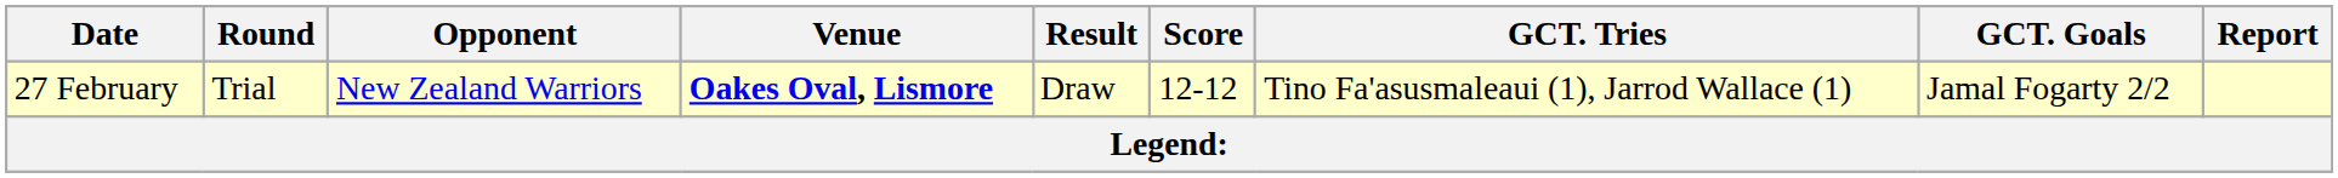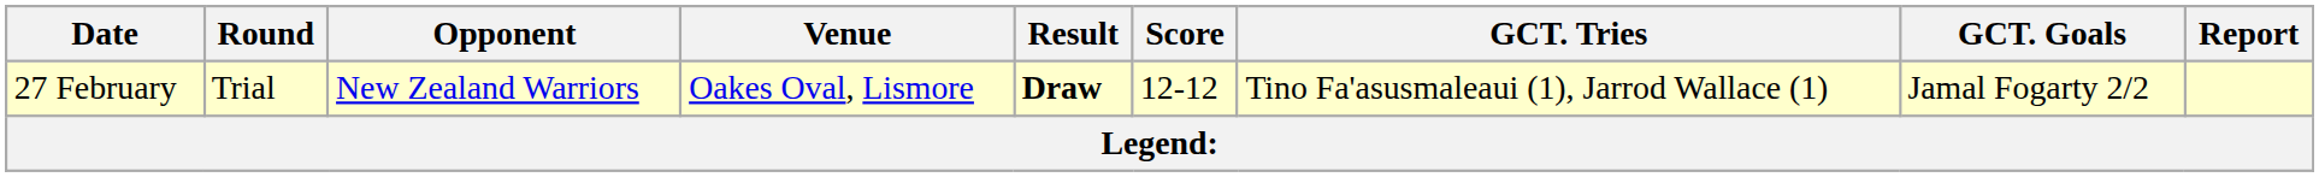27 February | Venue: bold -> normal
27 February | Result: normal -> bold
